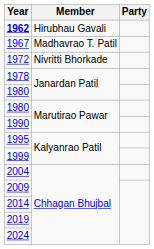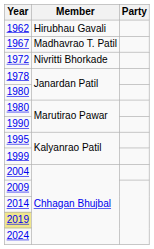1962 | Year: bold -> normal
2019 | Year: no background -> khaki background
